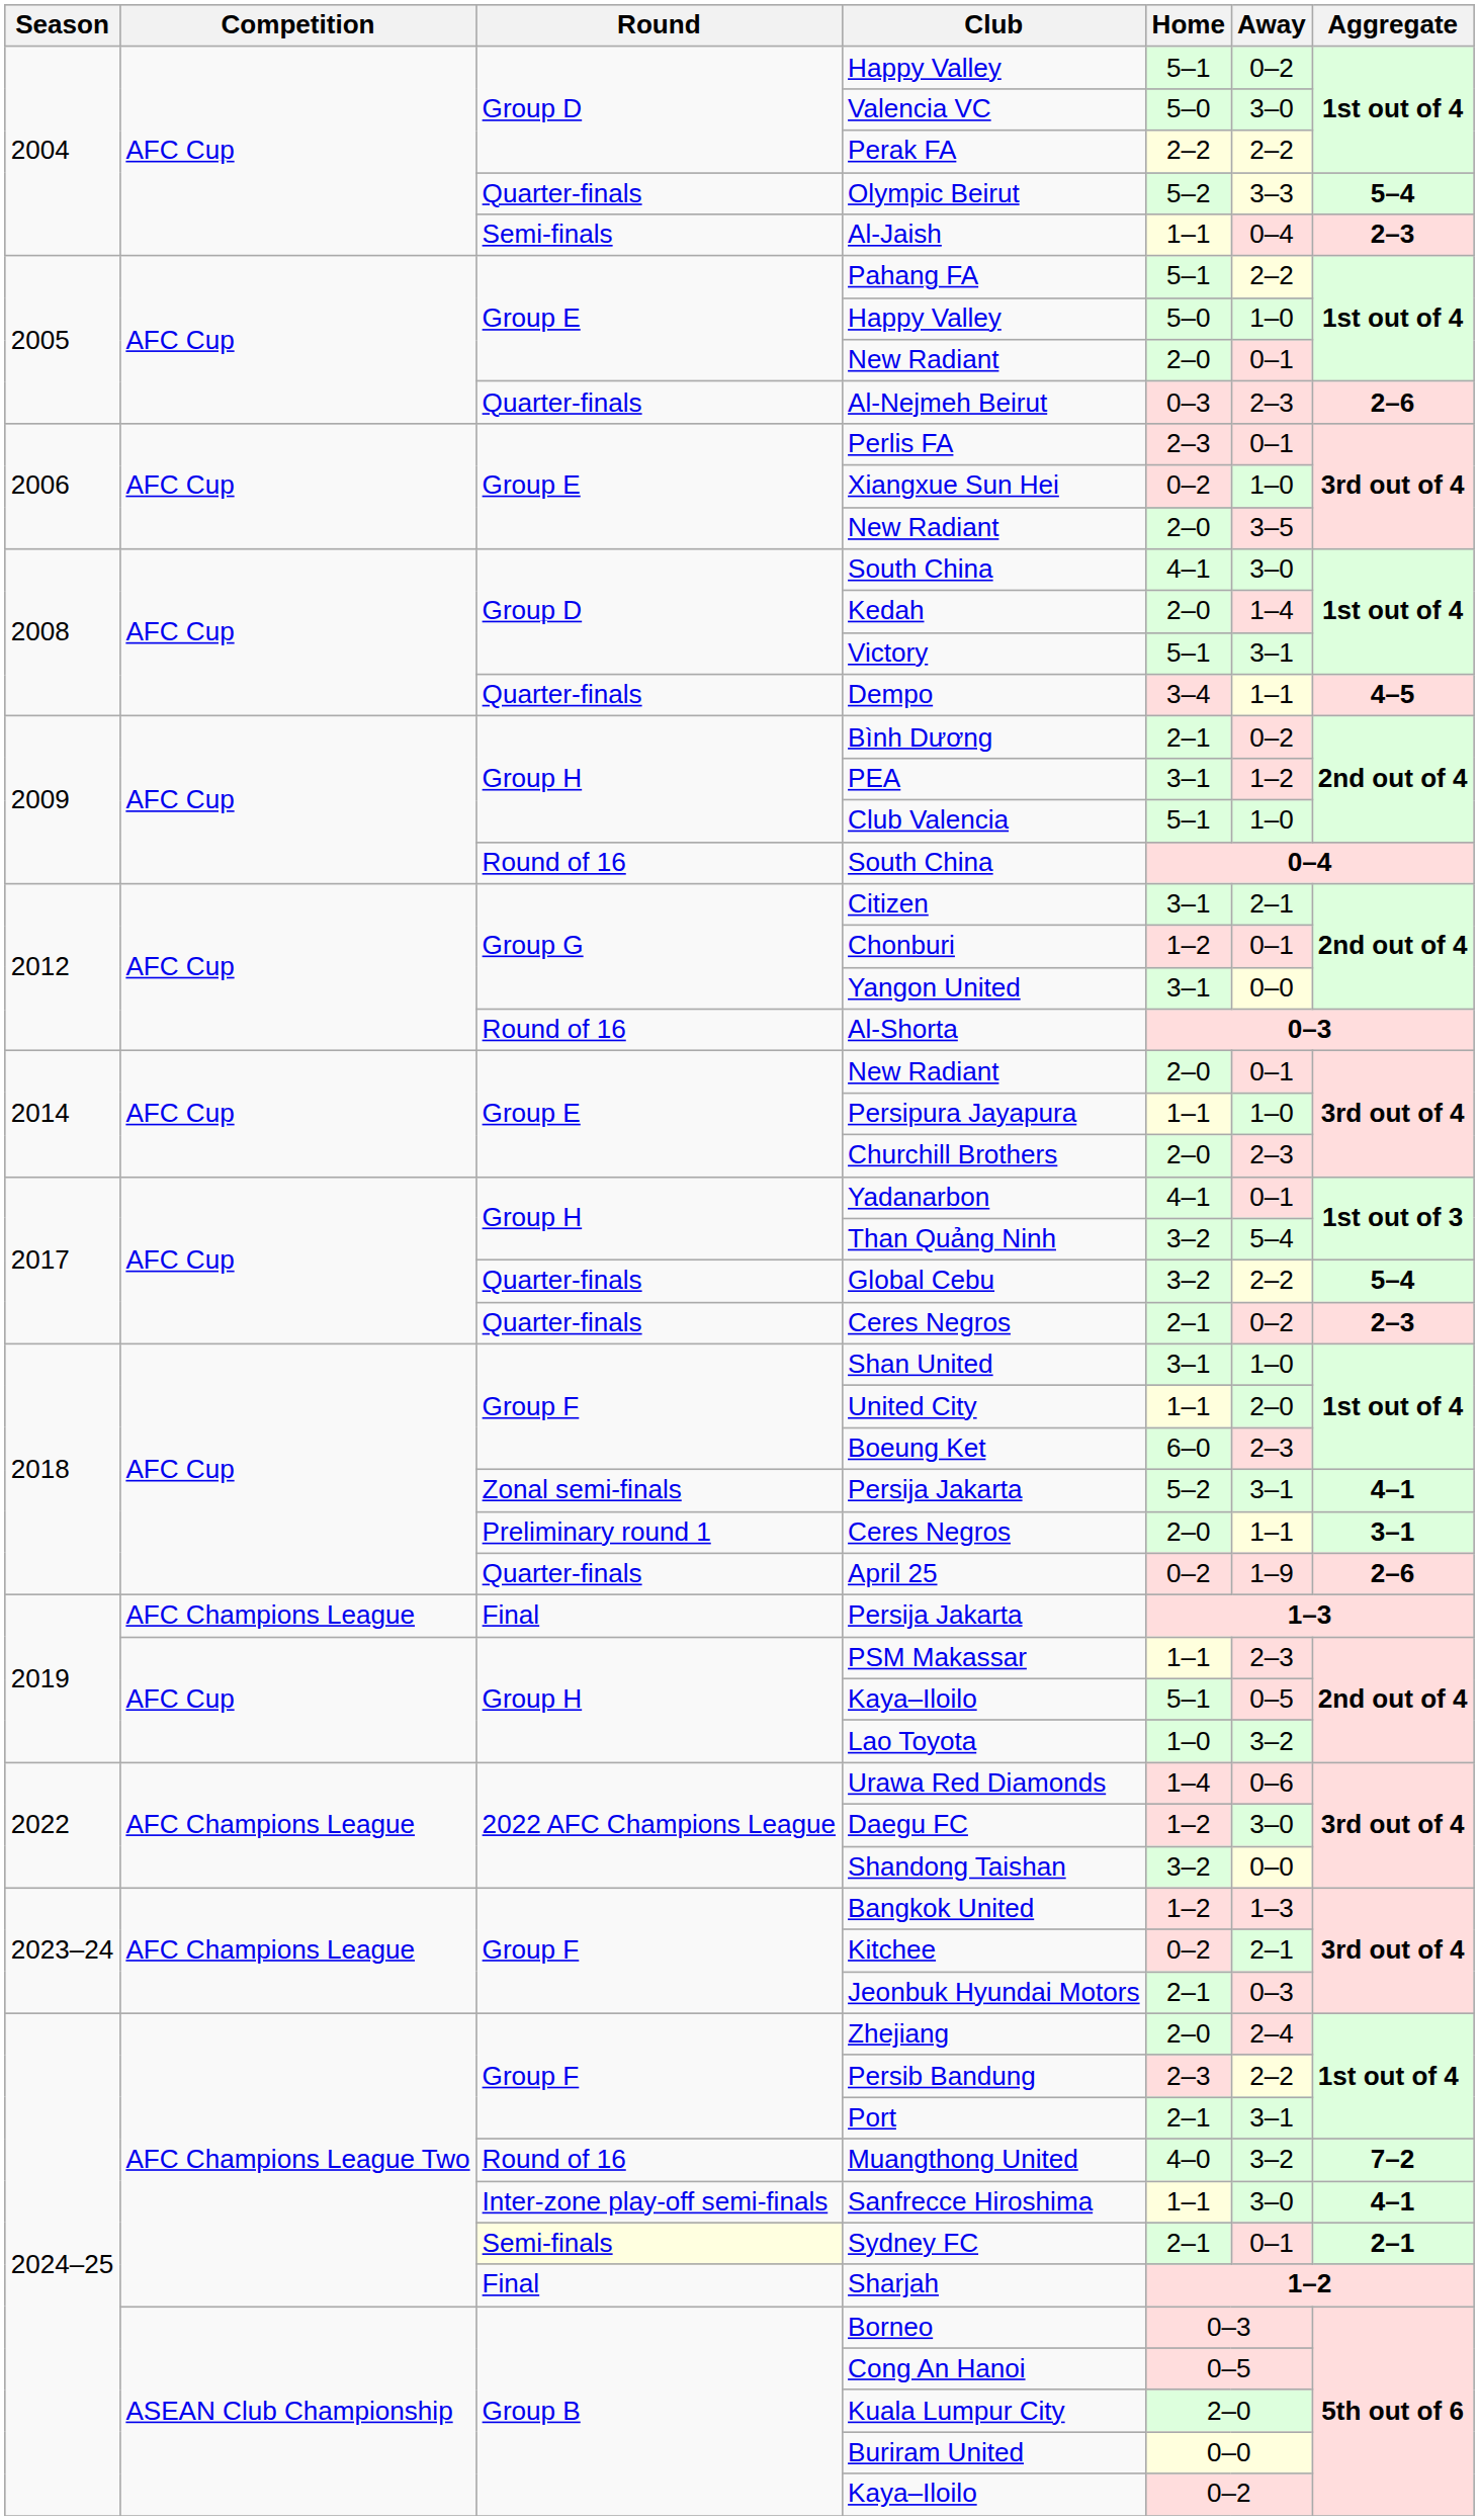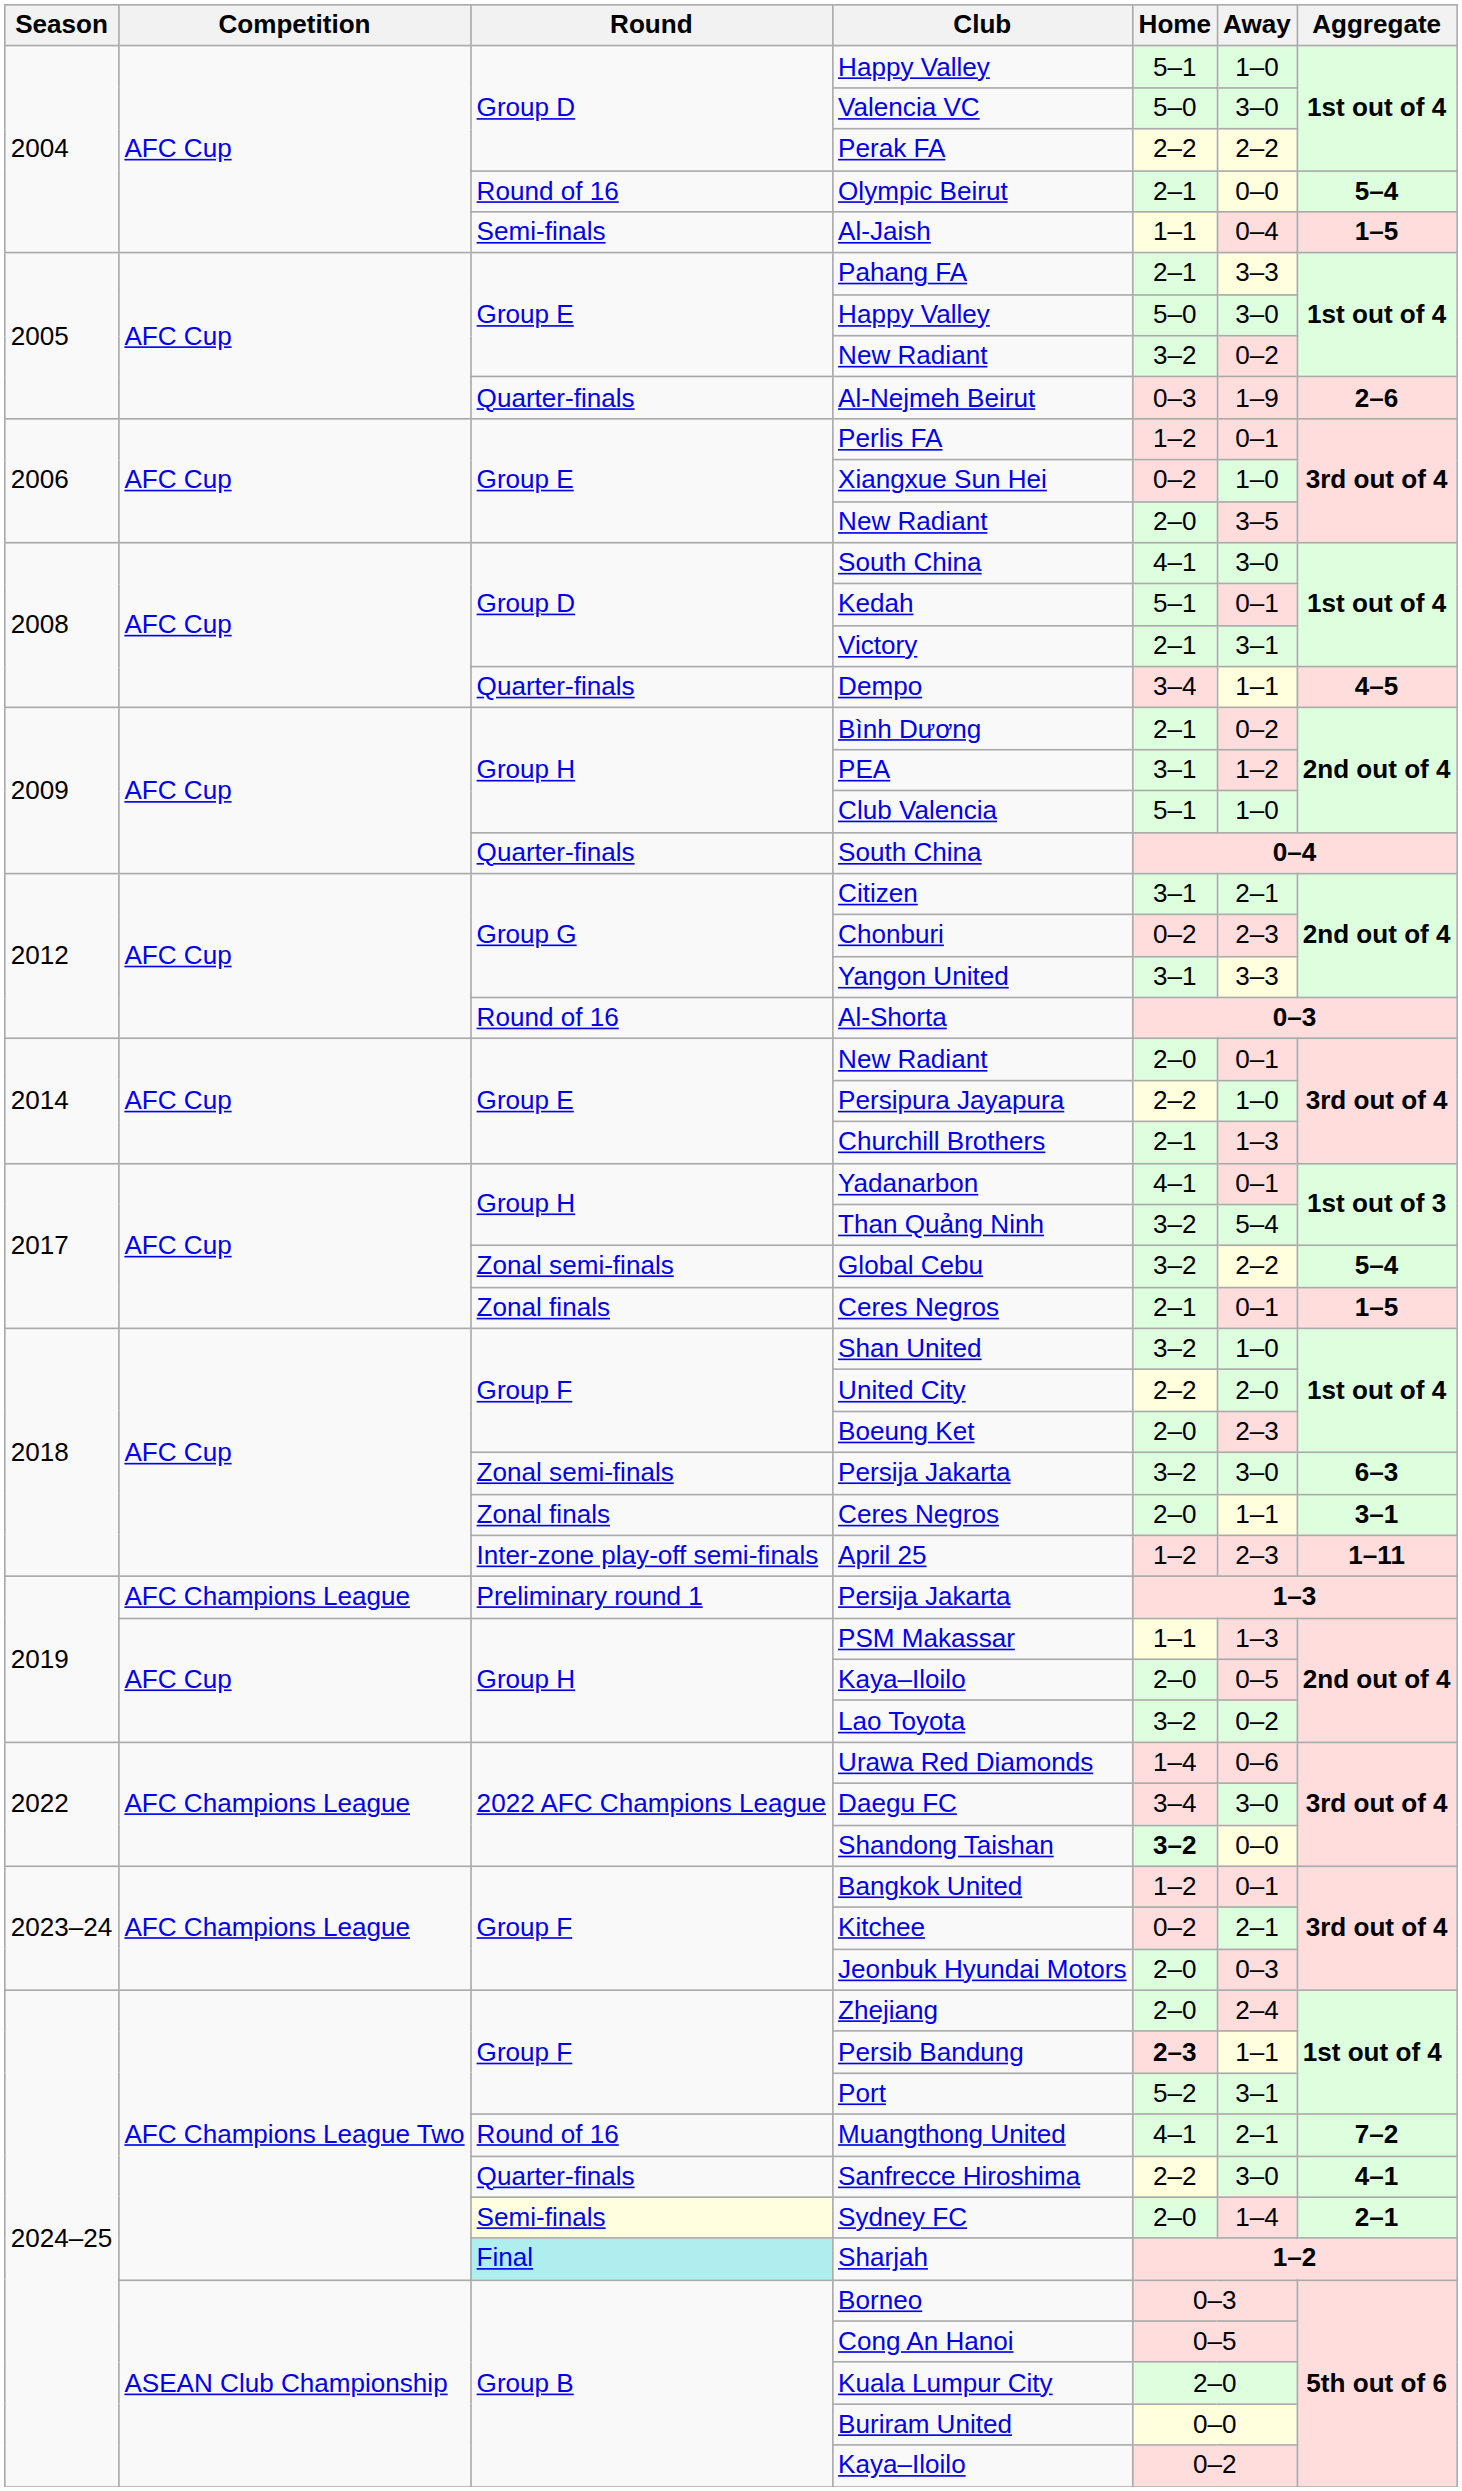2004 / Happy Valley | Away: 0–2 -> 1–0
Olympic Beirut | Round: Quarter-finals -> Round of 16
Olympic Beirut | Home: 5–2 -> 2–1
Olympic Beirut | Away: 3–3 -> 0–0
Al-Jaish | Aggregate: 2–3 -> 1–5
Pahang FA | Home: 5–1 -> 2–1
Pahang FA | Away: 2–2 -> 3–3
2005 / Happy Valley | Away: 1–0 -> 3–0
2005 / New Radiant | Home: 2–0 -> 3–2
2005 / New Radiant | Away: 0–1 -> 0–2
Al-Nejmeh Beirut | Away: 2–3 -> 1–9
Perlis FA | Home: 2–3 -> 1–2
Kedah | Home: 2–0 -> 5–1
Kedah | Away: 1–4 -> 0–1
Victory | Home: 5–1 -> 2–1
2009 / South China | Round: Round of 16 -> Quarter-finals
Chonburi | Home: 1–2 -> 0–2
Chonburi | Away: 0–1 -> 2–3
Yangon United | Away: 0–0 -> 3–3
Persipura Jayapura | Home: 1–1 -> 2–2
Churchill Brothers | Home: 2–0 -> 2–1
Churchill Brothers | Away: 2–3 -> 1–3
Global Cebu | Round: Quarter-finals -> Zonal semi-finals
2017 / Ceres Negros | Round: Quarter-finals -> Zonal finals
2017 / Ceres Negros | Away: 0–2 -> 0–1
2017 / Ceres Negros | Aggregate: 2–3 -> 1–5
Shan United | Home: 3–1 -> 3–2
United City | Home: 1–1 -> 2–2
Boeung Ket | Home: 6–0 -> 2–0
2018 / Persija Jakarta | Home: 5–2 -> 3–2
2018 / Persija Jakarta | Away: 3–1 -> 3–0
2018 / Persija Jakarta | Aggregate: 4–1 -> 6–3
2018 / Ceres Negros | Round: Preliminary round 1 -> Zonal finals
April 25 | Round: Quarter-finals -> Inter-zone play-off semi-finals
April 25 | Home: 0–2 -> 1–2
April 25 | Away: 1–9 -> 2–3
April 25 | Aggregate: 2–6 -> 1–11
2019 / Persija Jakarta | Round: Final -> Preliminary round 1
PSM Makassar | Away: 2–3 -> 1–3
2019 / Kaya–Iloilo | Home: 5–1 -> 2–0
Lao Toyota | Home: 1–0 -> 3–2
Lao Toyota | Away: 3–2 -> 0–2
Daegu FC | Home: 1–2 -> 3–4
Shandong Taishan | Home: normal -> bold
Bangkok United | Away: 1–3 -> 0–1
Jeonbuk Hyundai Motors | Home: 2–1 -> 2–0
Persib Bandung | Home: normal -> bold
Persib Bandung | Away: 2–2 -> 1–1
Port | Home: 2–1 -> 5–2
Muangthong United | Home: 4–0 -> 4–1
Muangthong United | Away: 3–2 -> 2–1
Sanfrecce Hiroshima | Round: Inter-zone play-off semi-finals -> Quarter-finals
Sanfrecce Hiroshima | Home: 1–1 -> 2–2
Sydney FC | Home: 2–1 -> 2–0
Sydney FC | Away: 0–1 -> 1–4
Sharjah | Round: no background -> paleturquoise background
